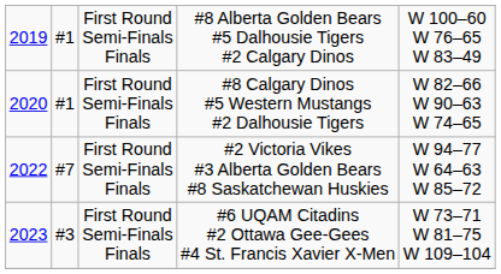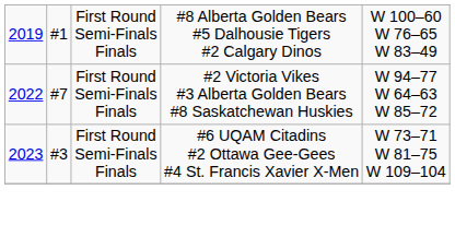- row: 2020 | #1 | First Round Semi-Finals Finals | #8 Calgary Dinos #5 Western Mustangs #2 Dalhousie Tigers | W 82–66 W 90–63 W 74–65
